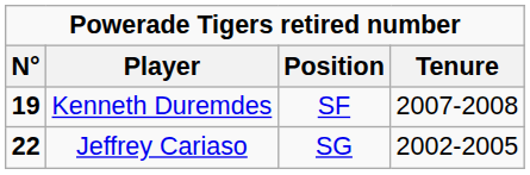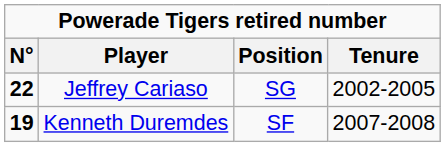rows swapped: Kenneth Duremdes <-> Jeffrey Cariaso
